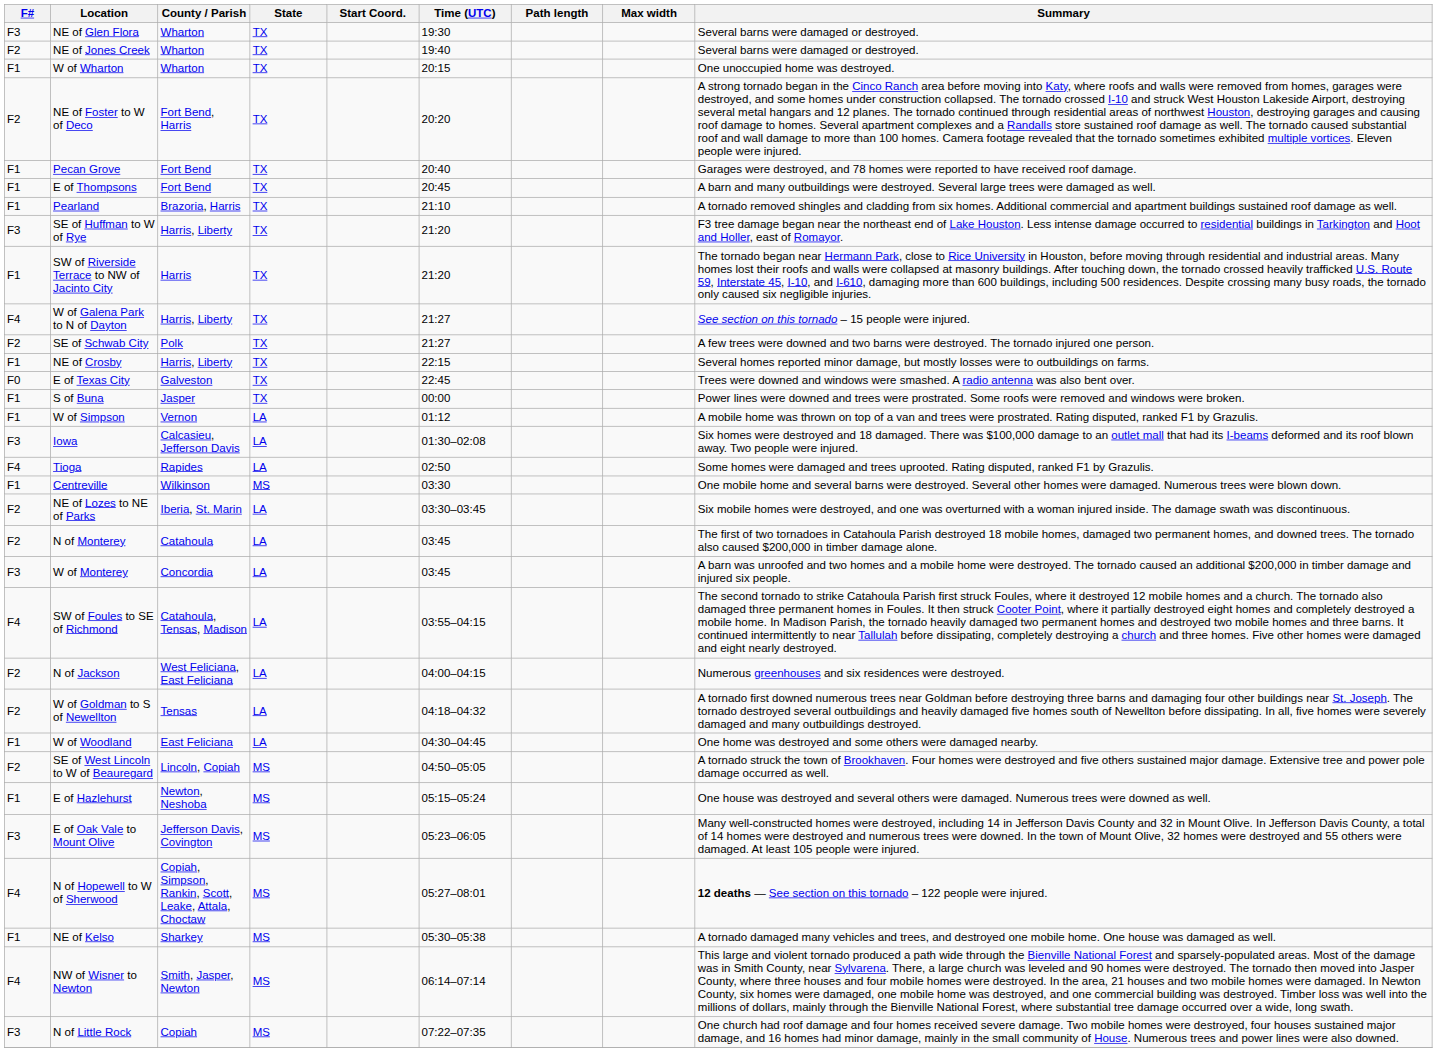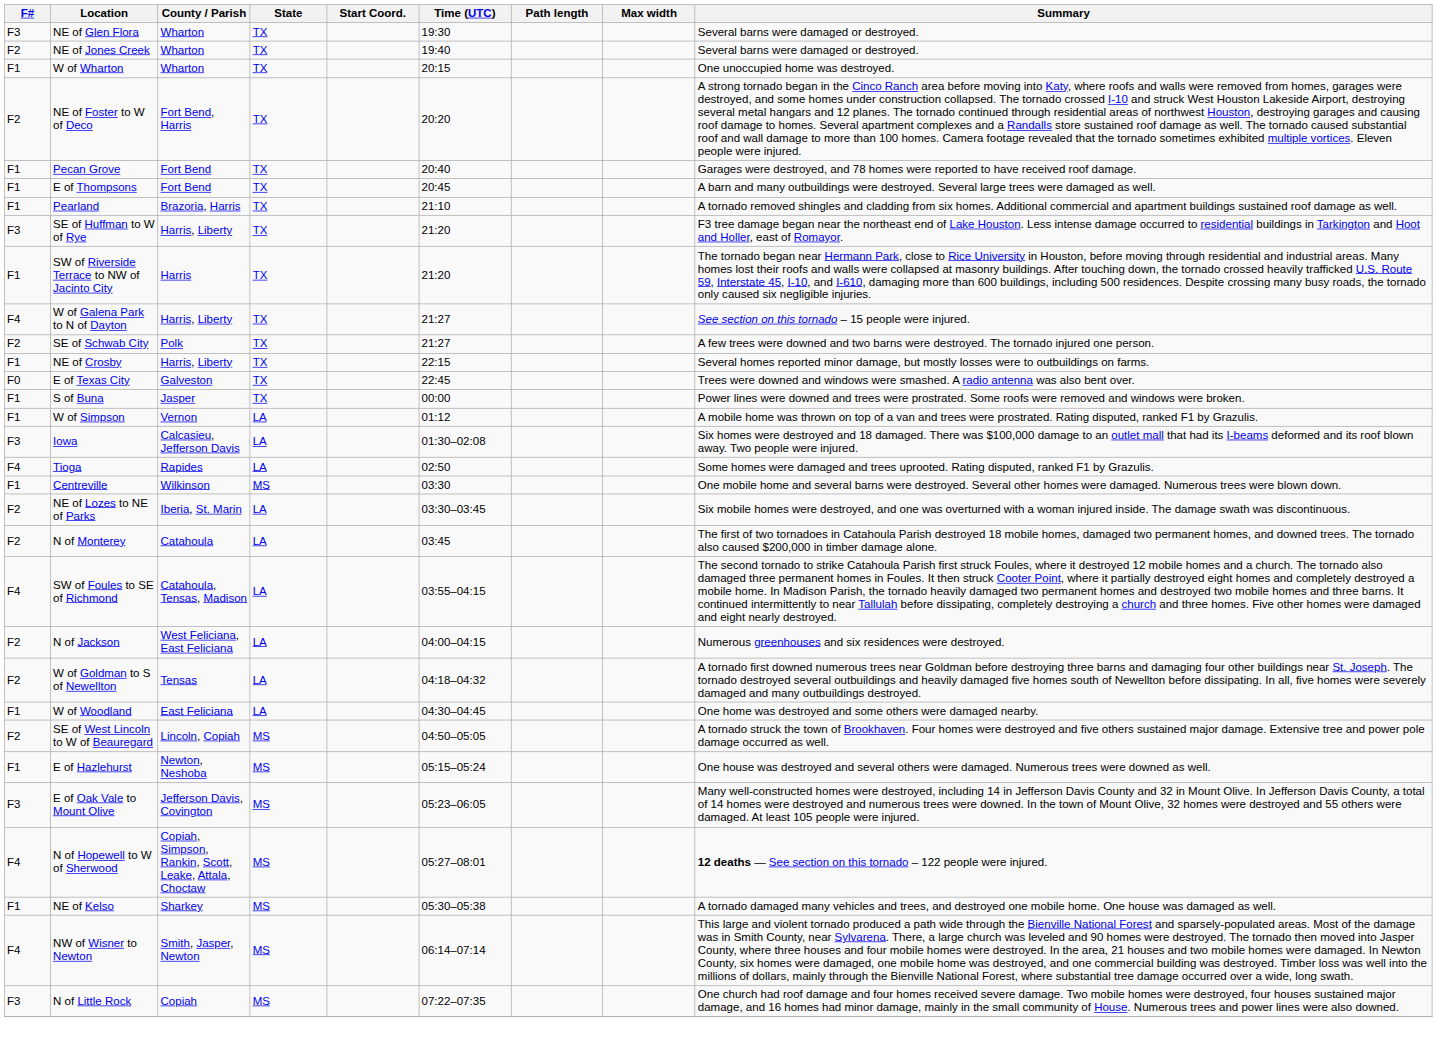- row: F3 | W of Monterey | Concordia | LA | 03:45 | A barn was unroofed and two homes and a mobile home were destroyed. The tornado caused an additional $200,000 in timber damage and injured six people.
